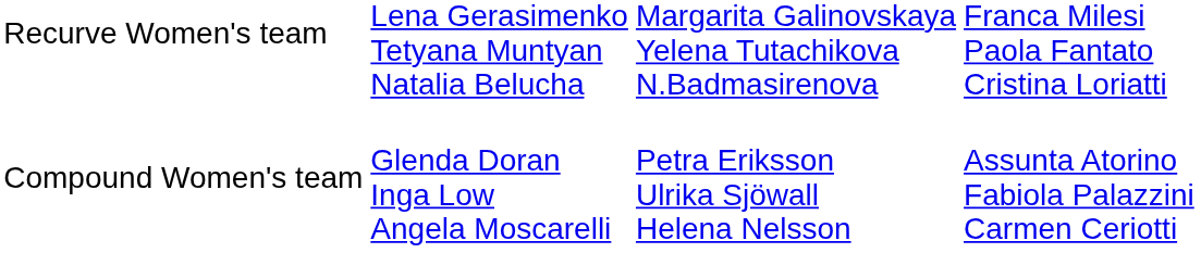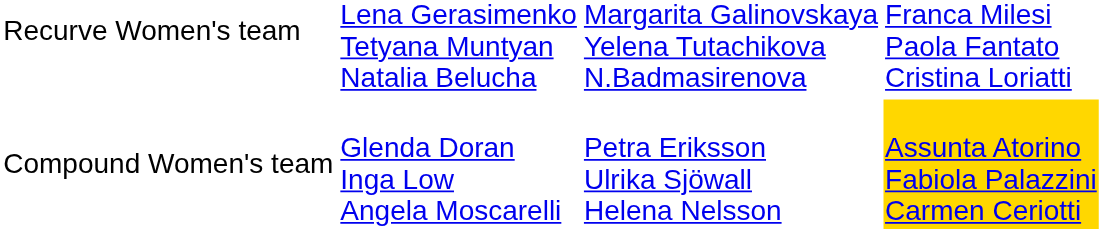Compound Women's team | column 4: no background -> gold background
